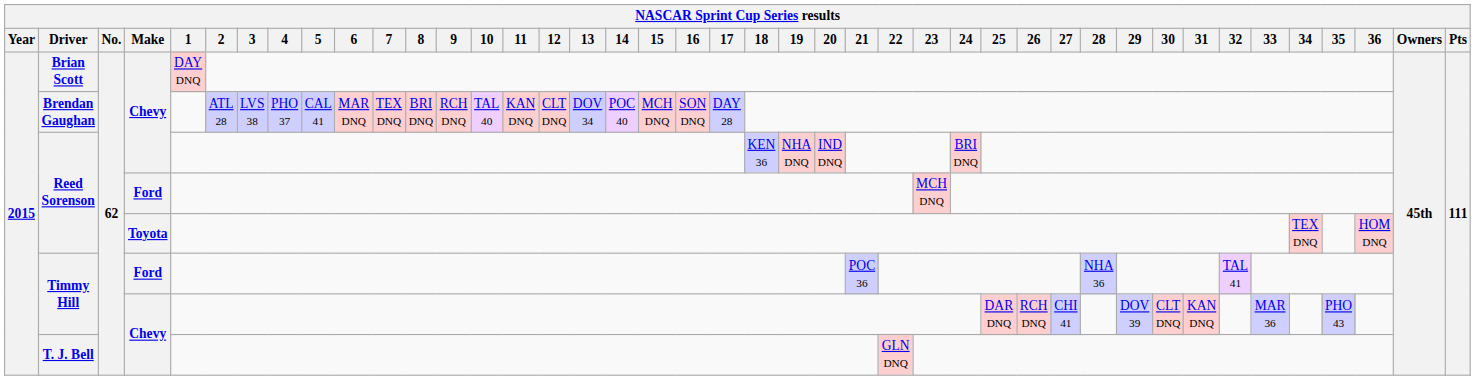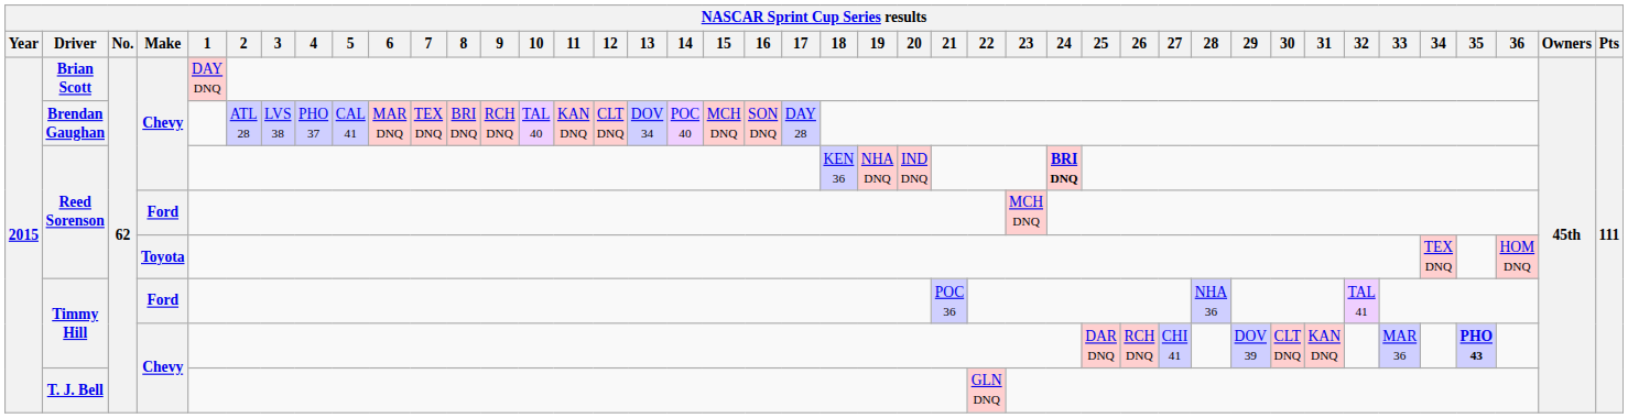Reed Sorenson / Chevy | 24: normal -> bold
Timmy Hill / Chevy | 35: normal -> bold
